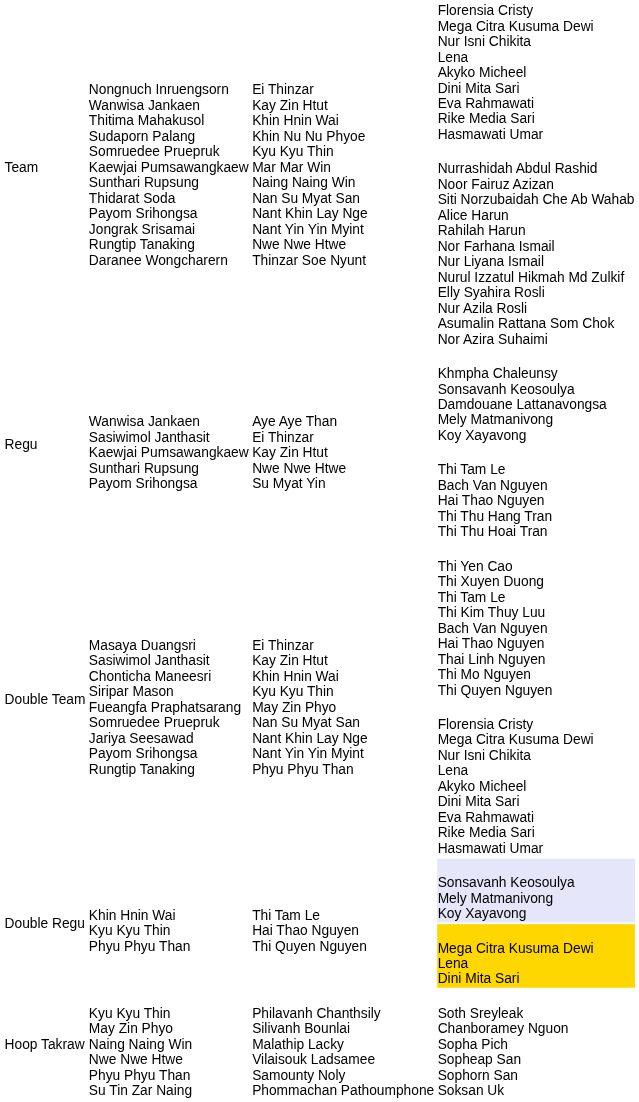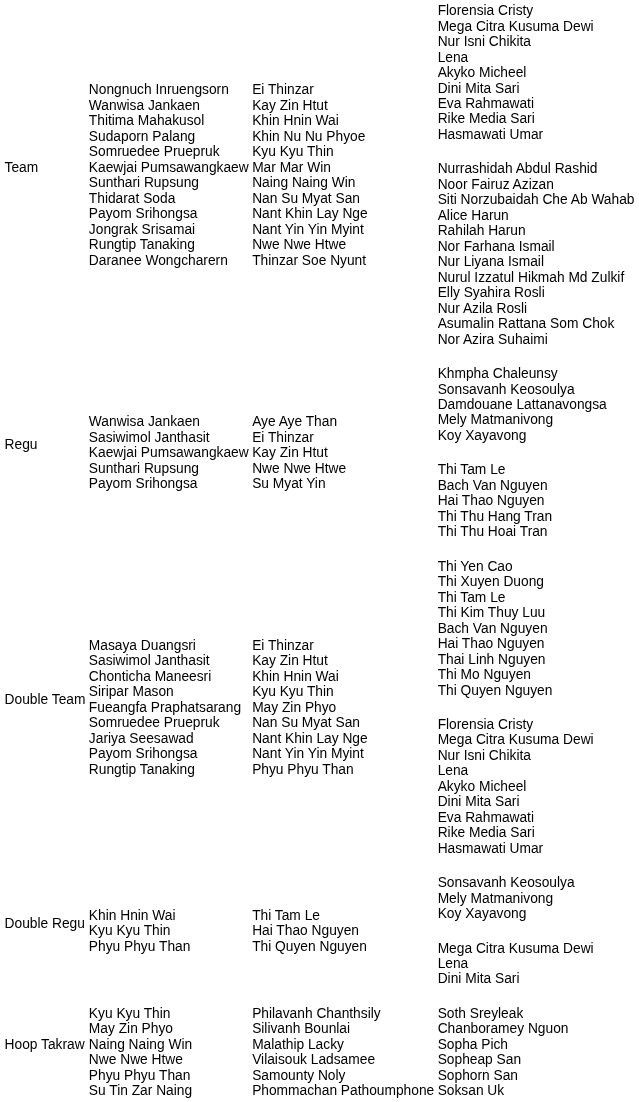Sonsavanh Keosoulya Mely Matmanivong Koy Xayavong | column 4: lavender background -> no background
Mega Citra Kusuma Dewi Lena Dini Mita Sari | column 4: gold background -> no background
